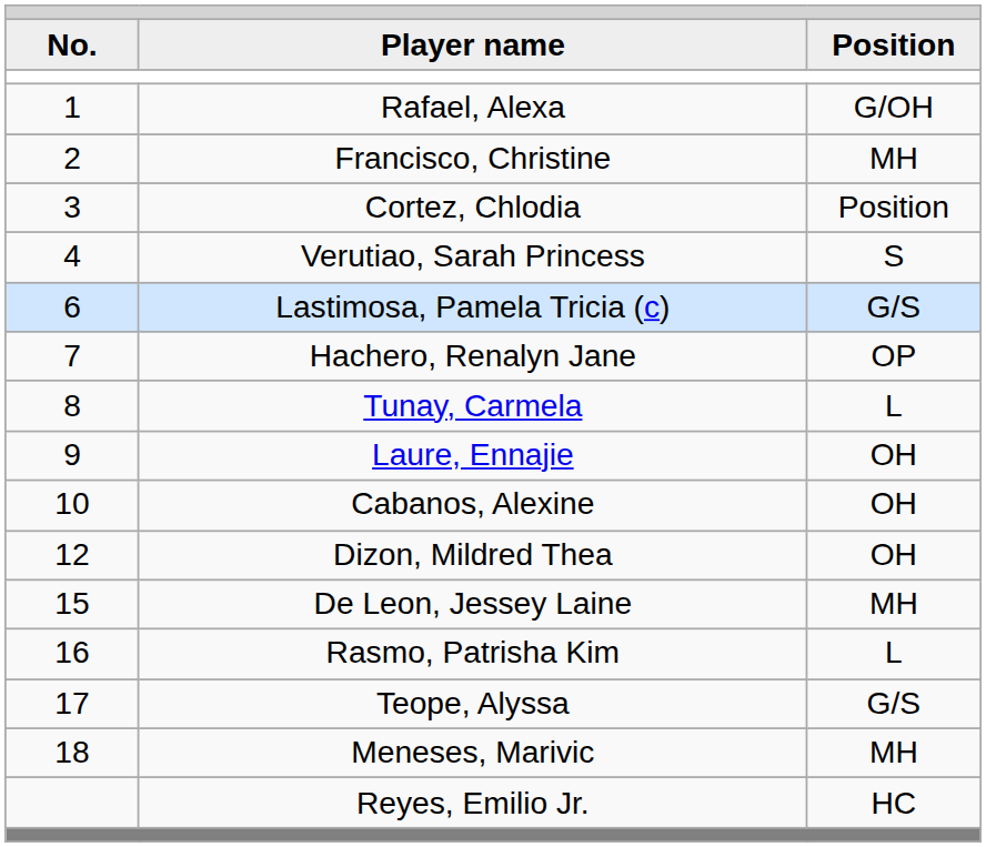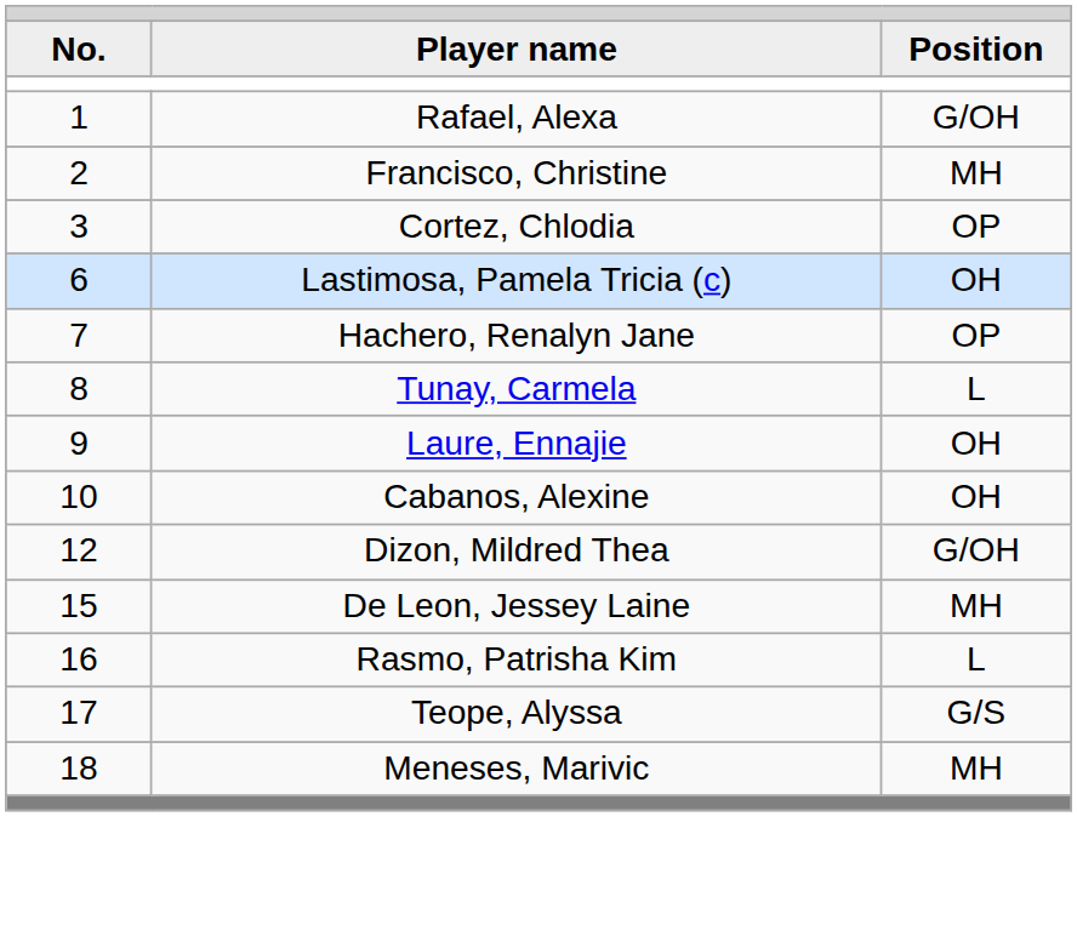Cortez, Chlodia | column 3: Position -> OP
- row: 4 | Verutiao, Sarah Princess | S
Lastimosa, Pamela Tricia (c) | column 3: G/S -> OH
Dizon, Mildred Thea | column 3: OH -> G/OH
- row: Reyes, Emilio Jr. | HC
